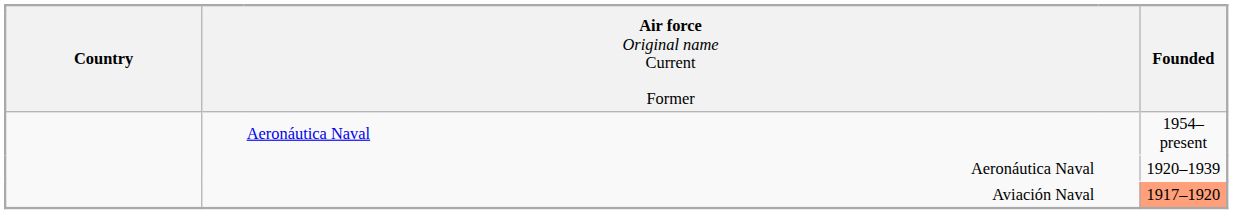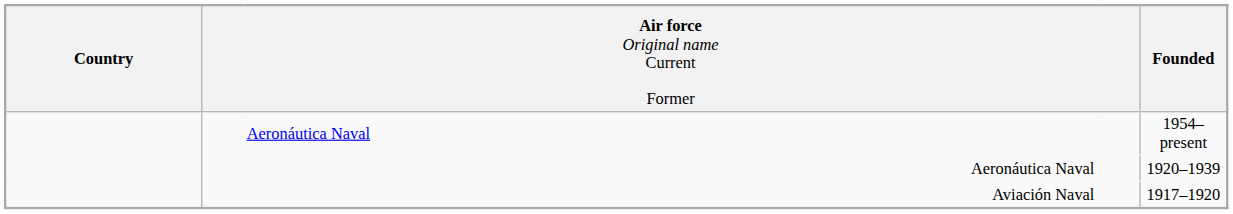Aviación Naval | Founded: lightsalmon background -> no background
